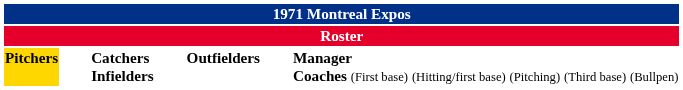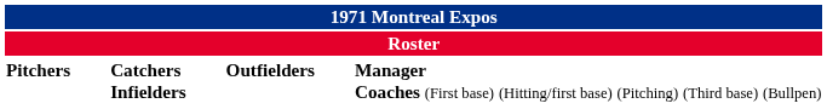Pitchers | column 1: gold background -> no background
